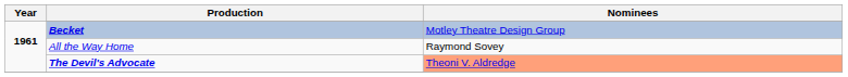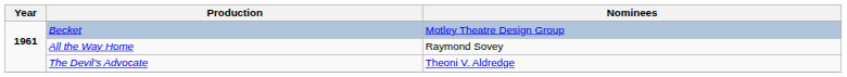Becket | Production: bold -> normal
The Devil's Advocate | Production: bold -> normal
The Devil's Advocate | Nominees: lightsalmon background -> no background
